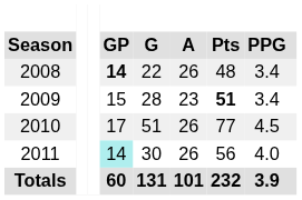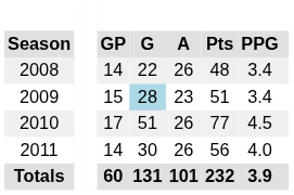2008 | GP: bold -> normal
2009 | G: no background -> lightblue background
2009 | Pts: bold -> normal
2011 | GP: paleturquoise background -> no background
